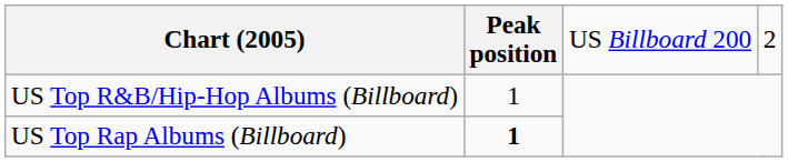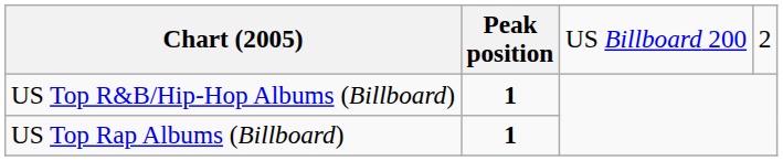US Top R&B/Hip-Hop Albums (Billboard) | column 2: normal -> bold
